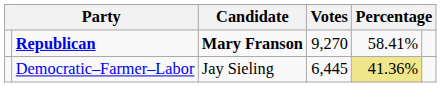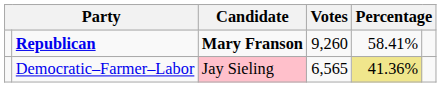Republican | Votes: 9,270 -> 9,260
Democratic–Farmer–Labor | Candidate: no background -> pink background
Democratic–Farmer–Labor | Votes: 6,445 -> 6,565
